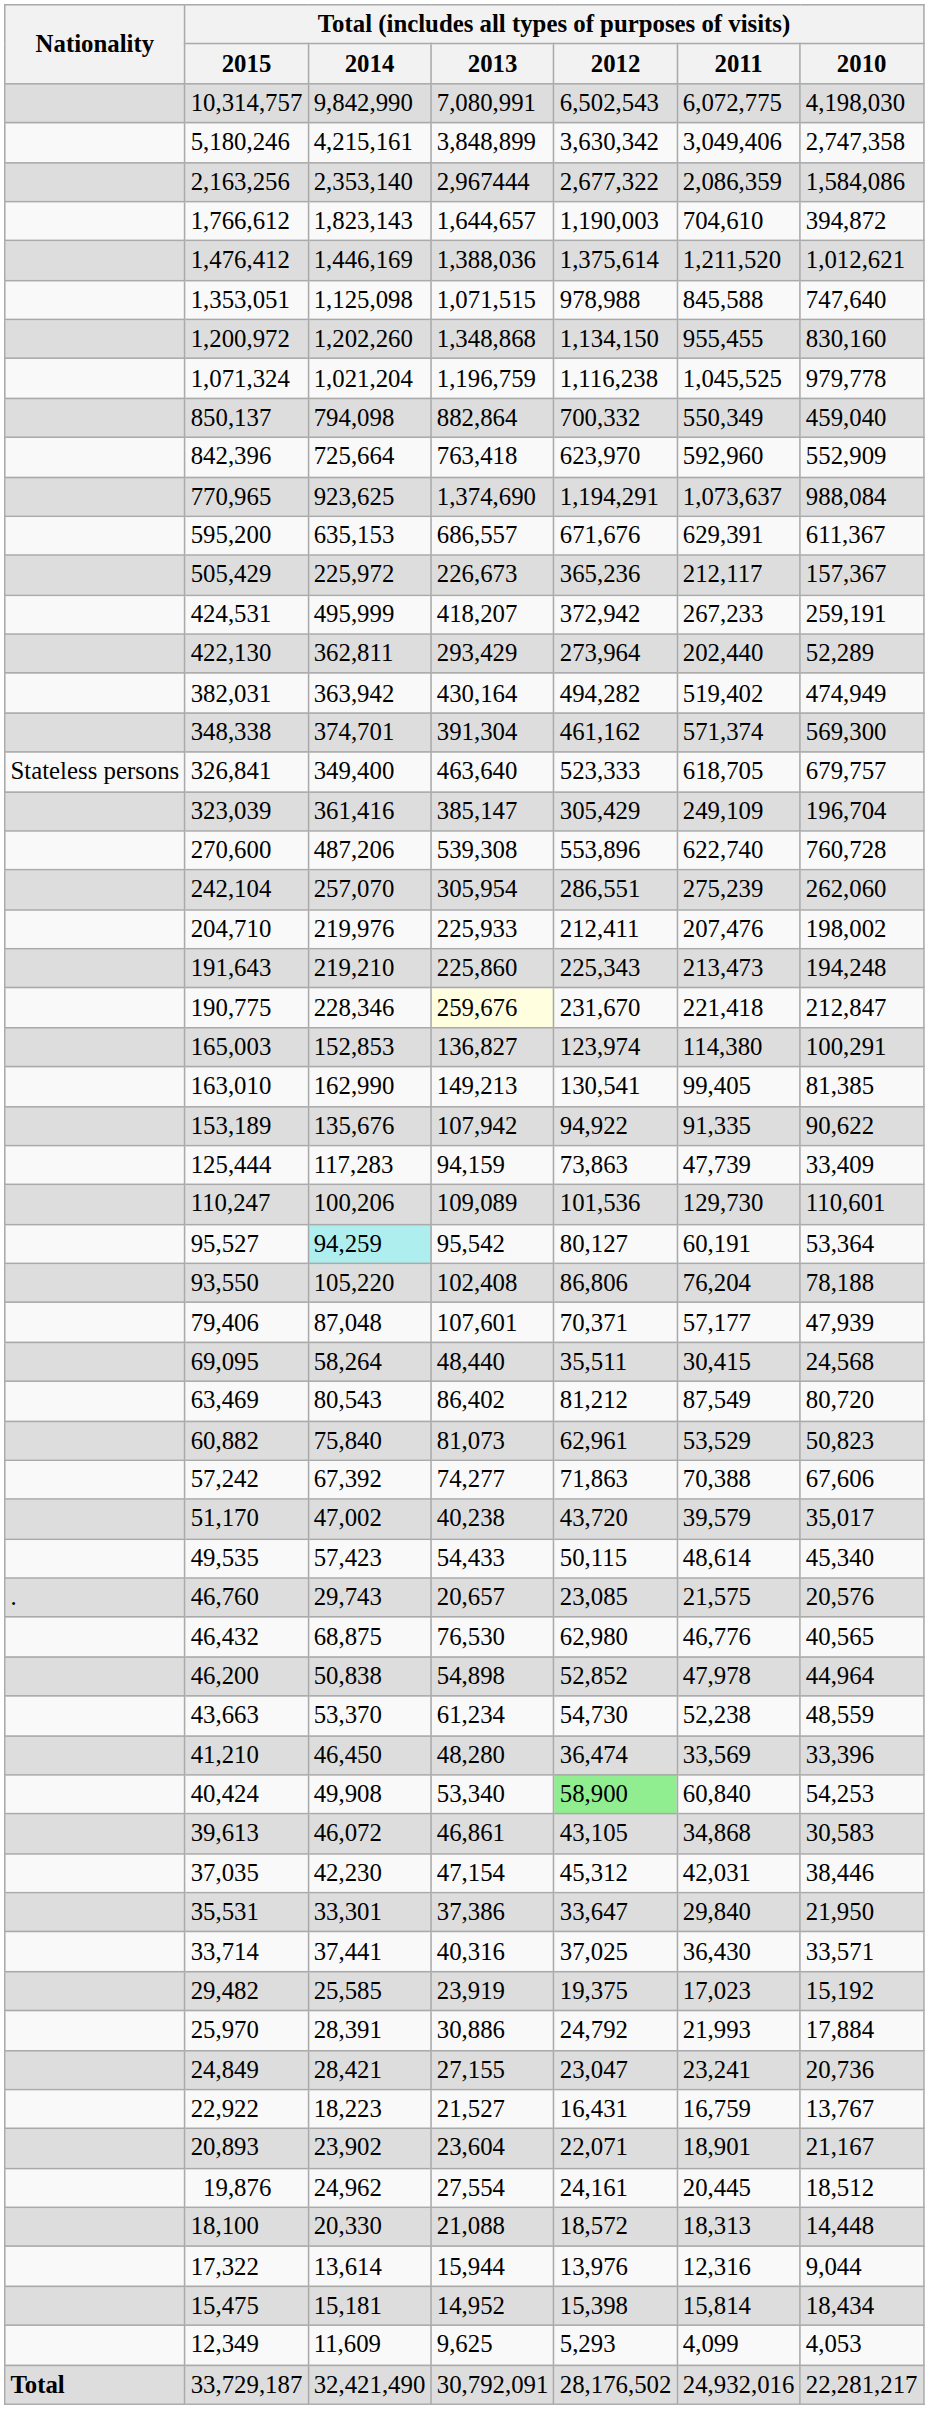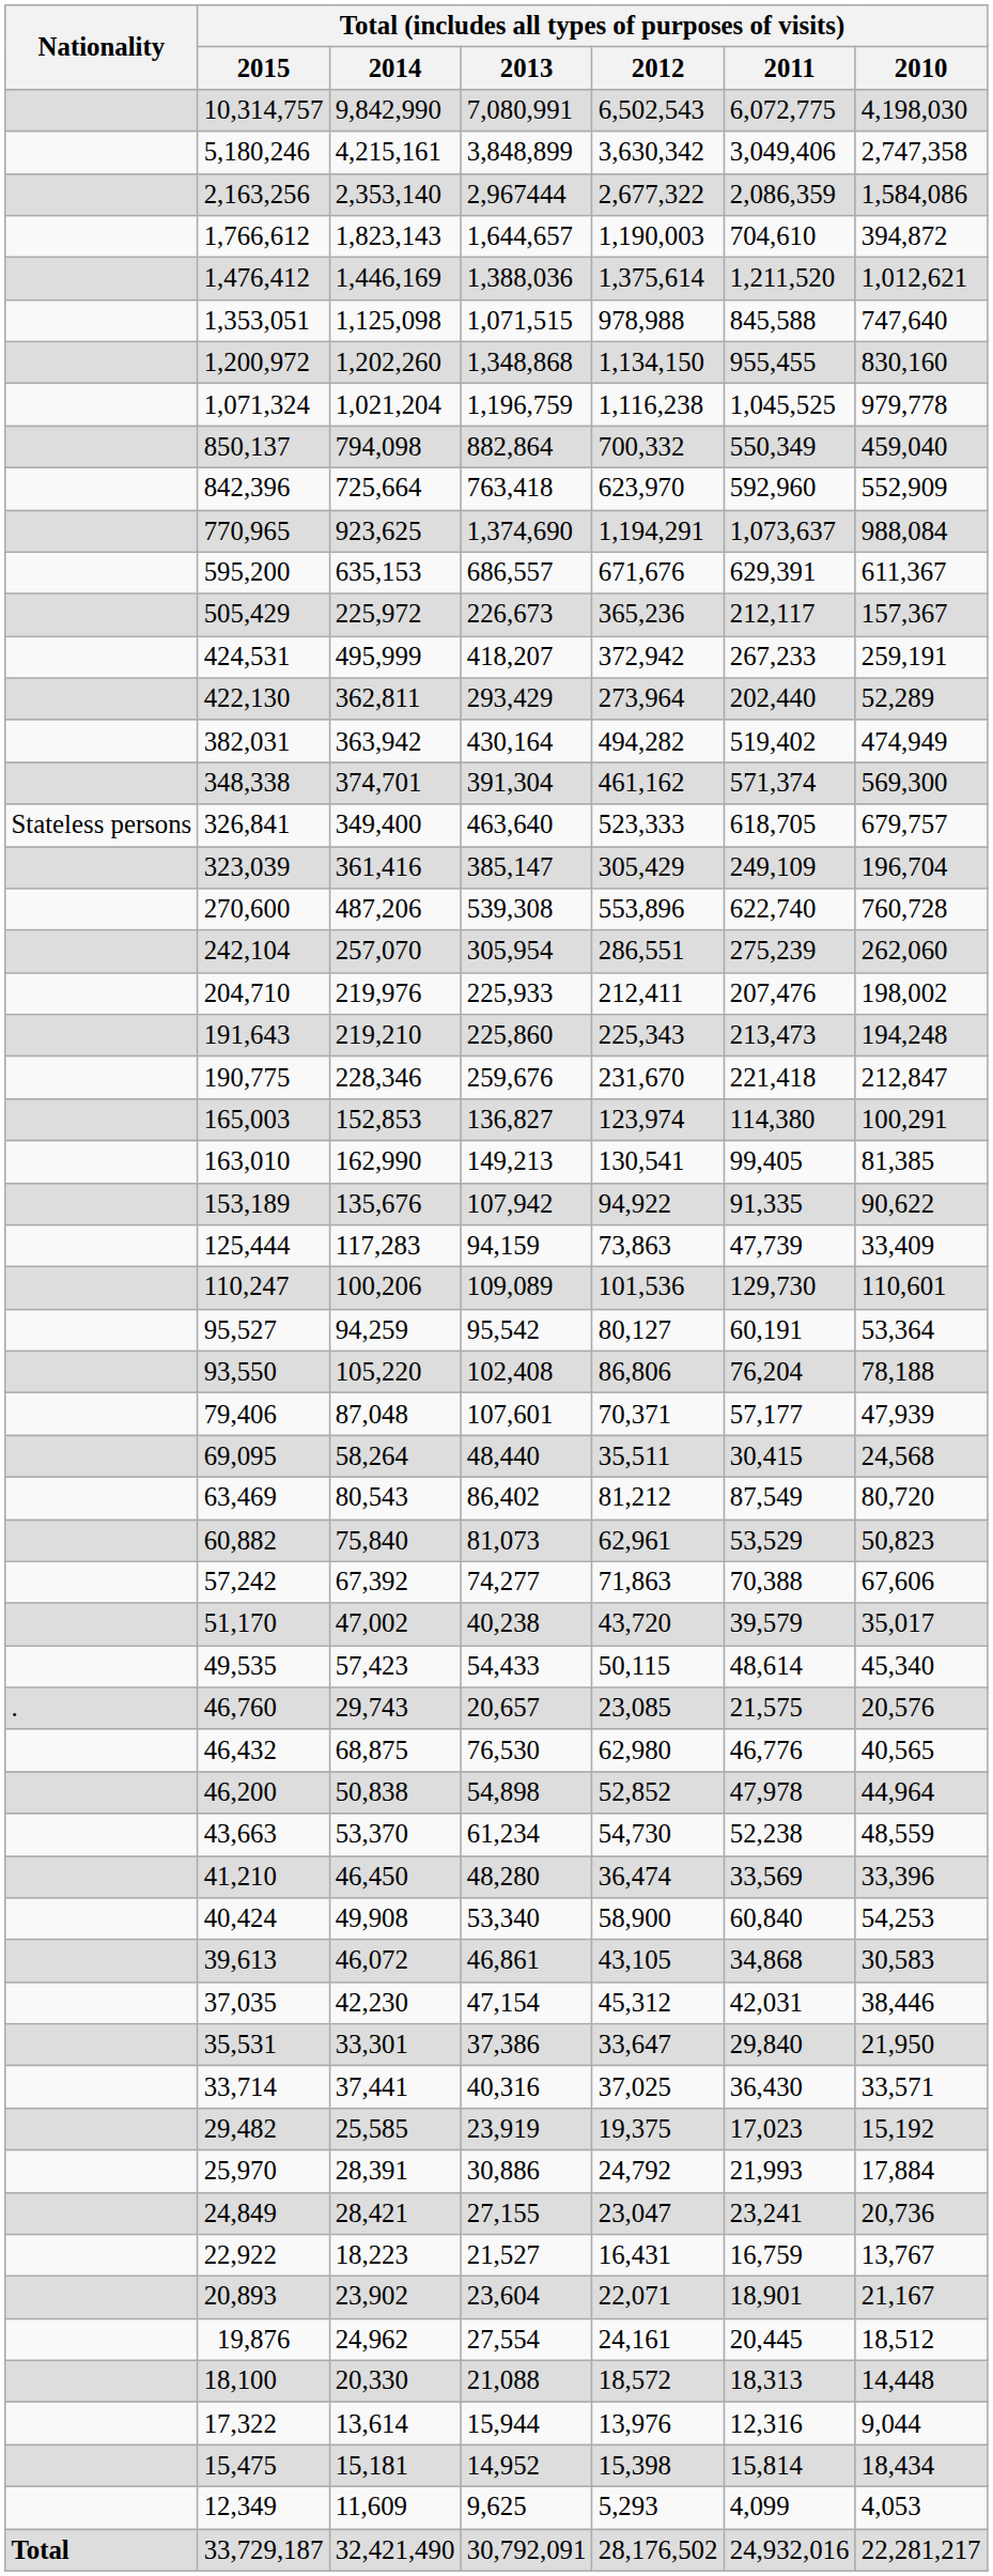190,775 | Total (includes all types of purposes of visits) / 2013: lightyellow background -> no background
95,527 | Total (includes all types of purposes of visits) / 2014: paleturquoise background -> no background
40,424 | Total (includes all types of purposes of visits) / 2012: lightgreen background -> no background
